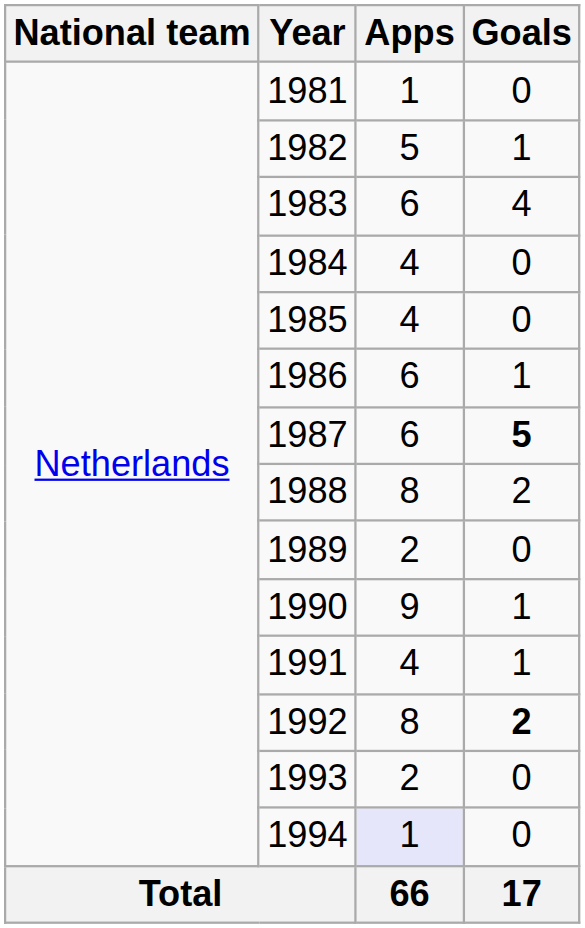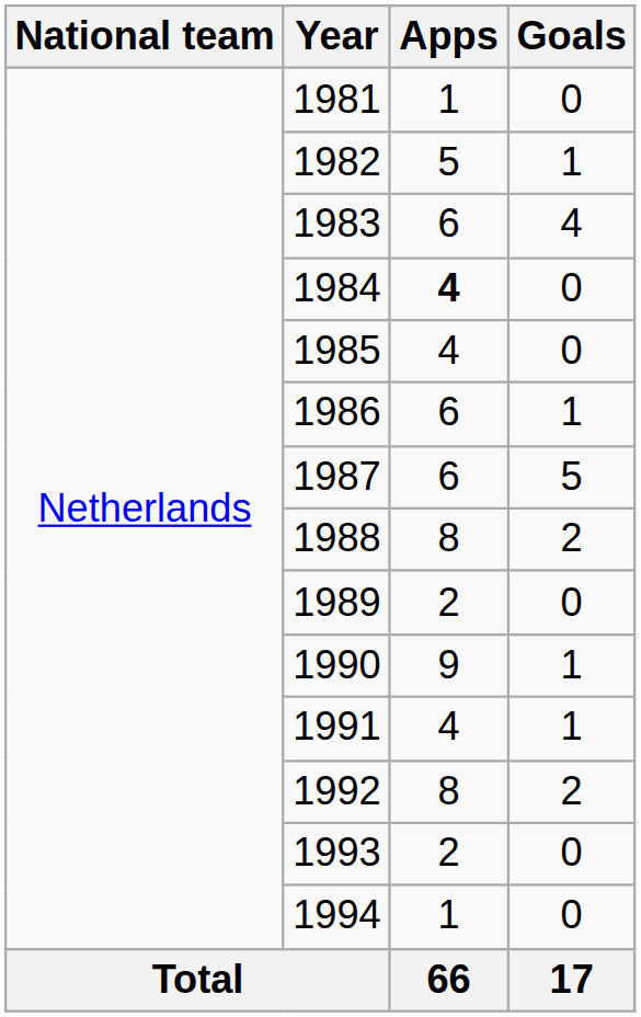1984 | Apps: normal -> bold
1987 | Goals: bold -> normal
1992 | Goals: bold -> normal
1994 | Apps: lavender background -> no background
